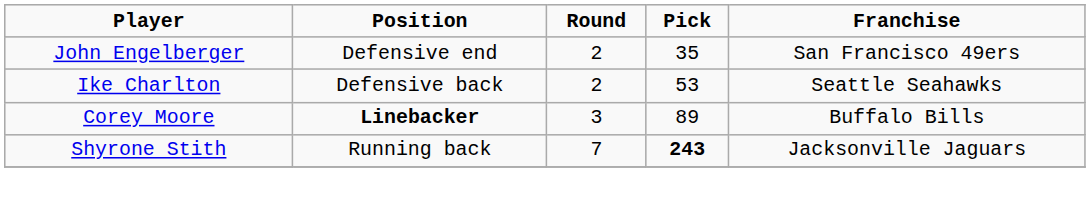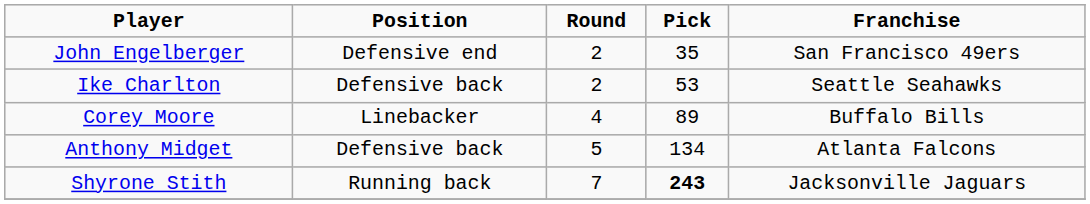Corey Moore | Position: bold -> normal
Corey Moore | Round: 3 -> 4
+ row: Anthony Midget | Defensive back | 5 | 134 | Atlanta Falcons
